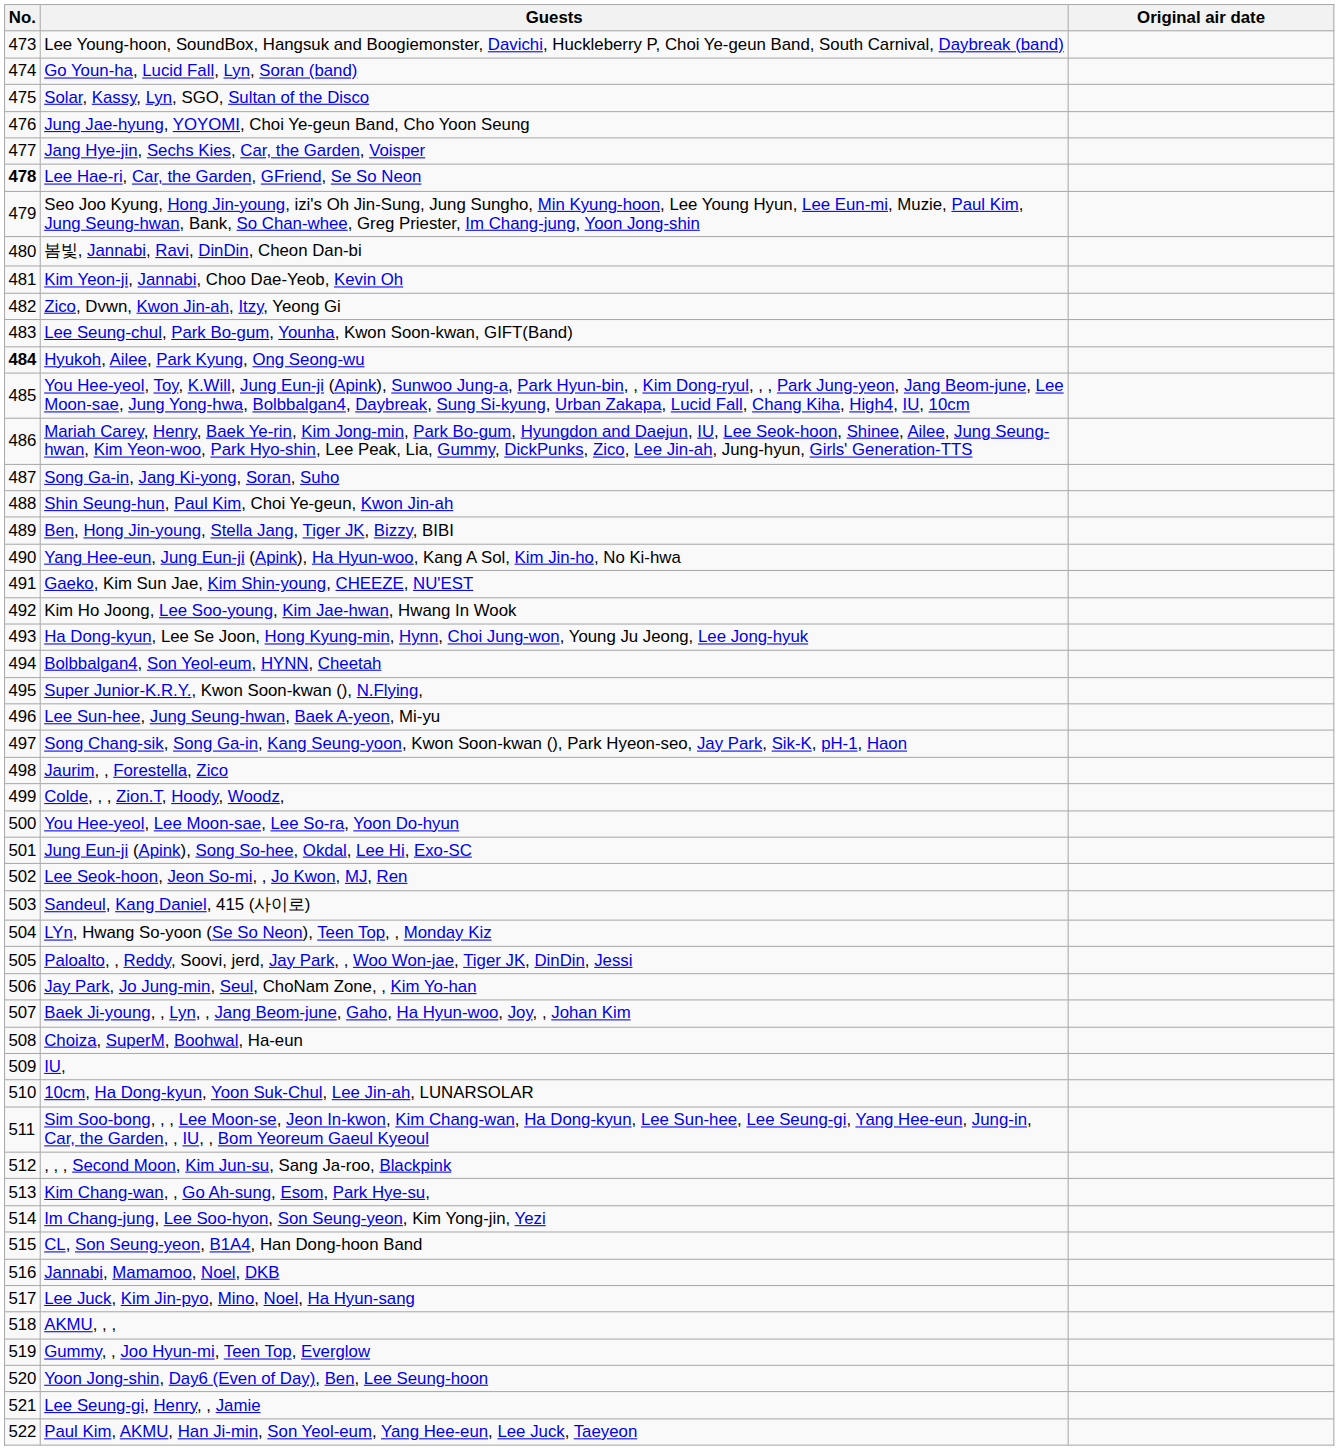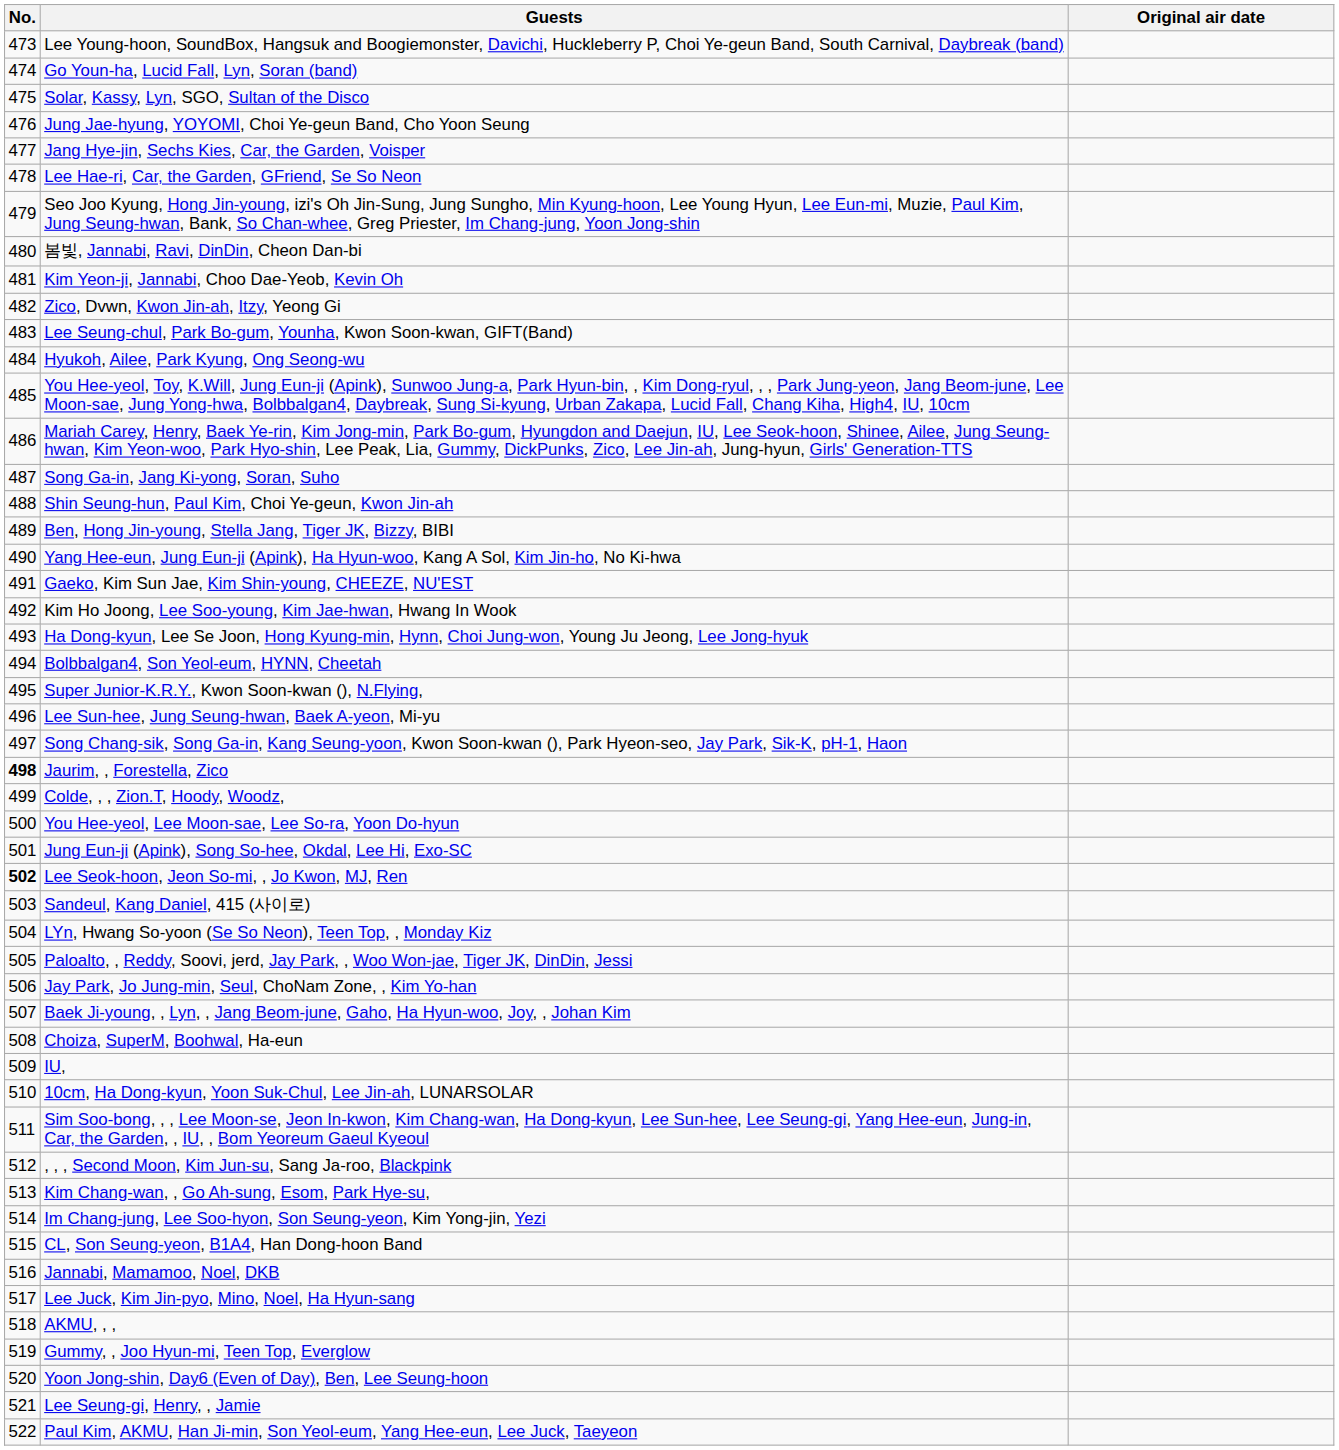Lee Hae-ri, Car, the Garden, GFriend, Se So Neon | No.: bold -> normal
Hyukoh, Ailee, Park Kyung, Ong Seong-wu | No.: bold -> normal
Jaurim, , Forestella, Zico | No.: normal -> bold
Lee Seok-hoon, Jeon So-mi, , Jo Kwon, MJ, Ren | No.: normal -> bold
